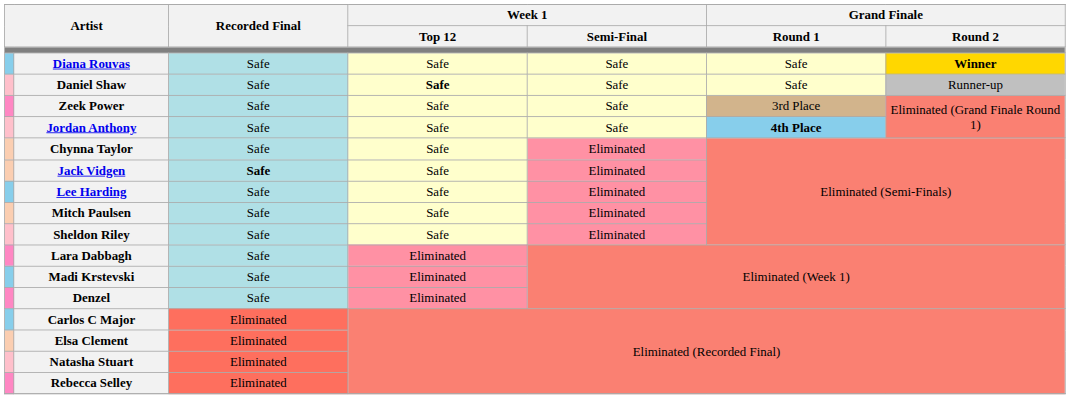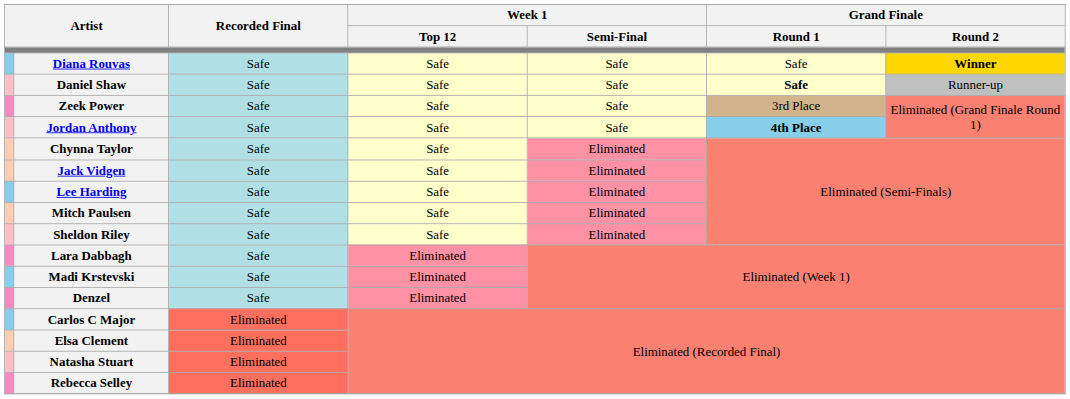Daniel Shaw | Week 1 / Top 12: bold -> normal
Daniel Shaw | Grand Finale / Round 1: normal -> bold
Jack Vidgen | Recorded Final: bold -> normal
